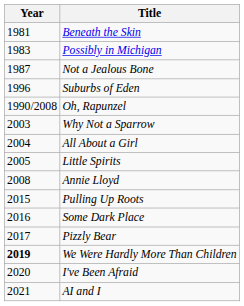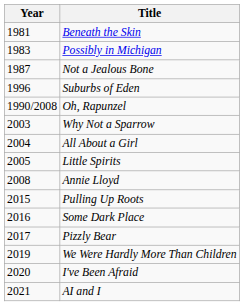We Were Hardly More Than Children | Year: bold -> normal
